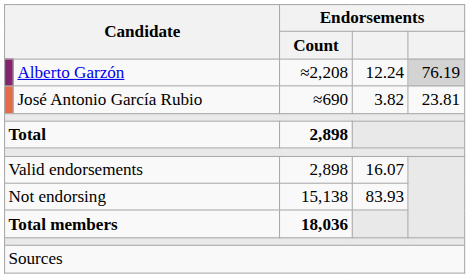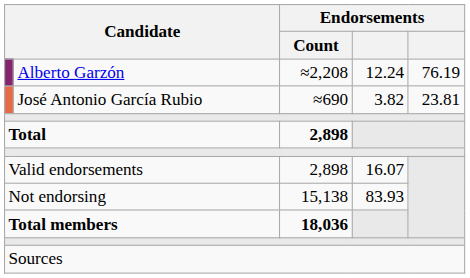Alberto Garzón | column 5: lightgrey background -> no background
